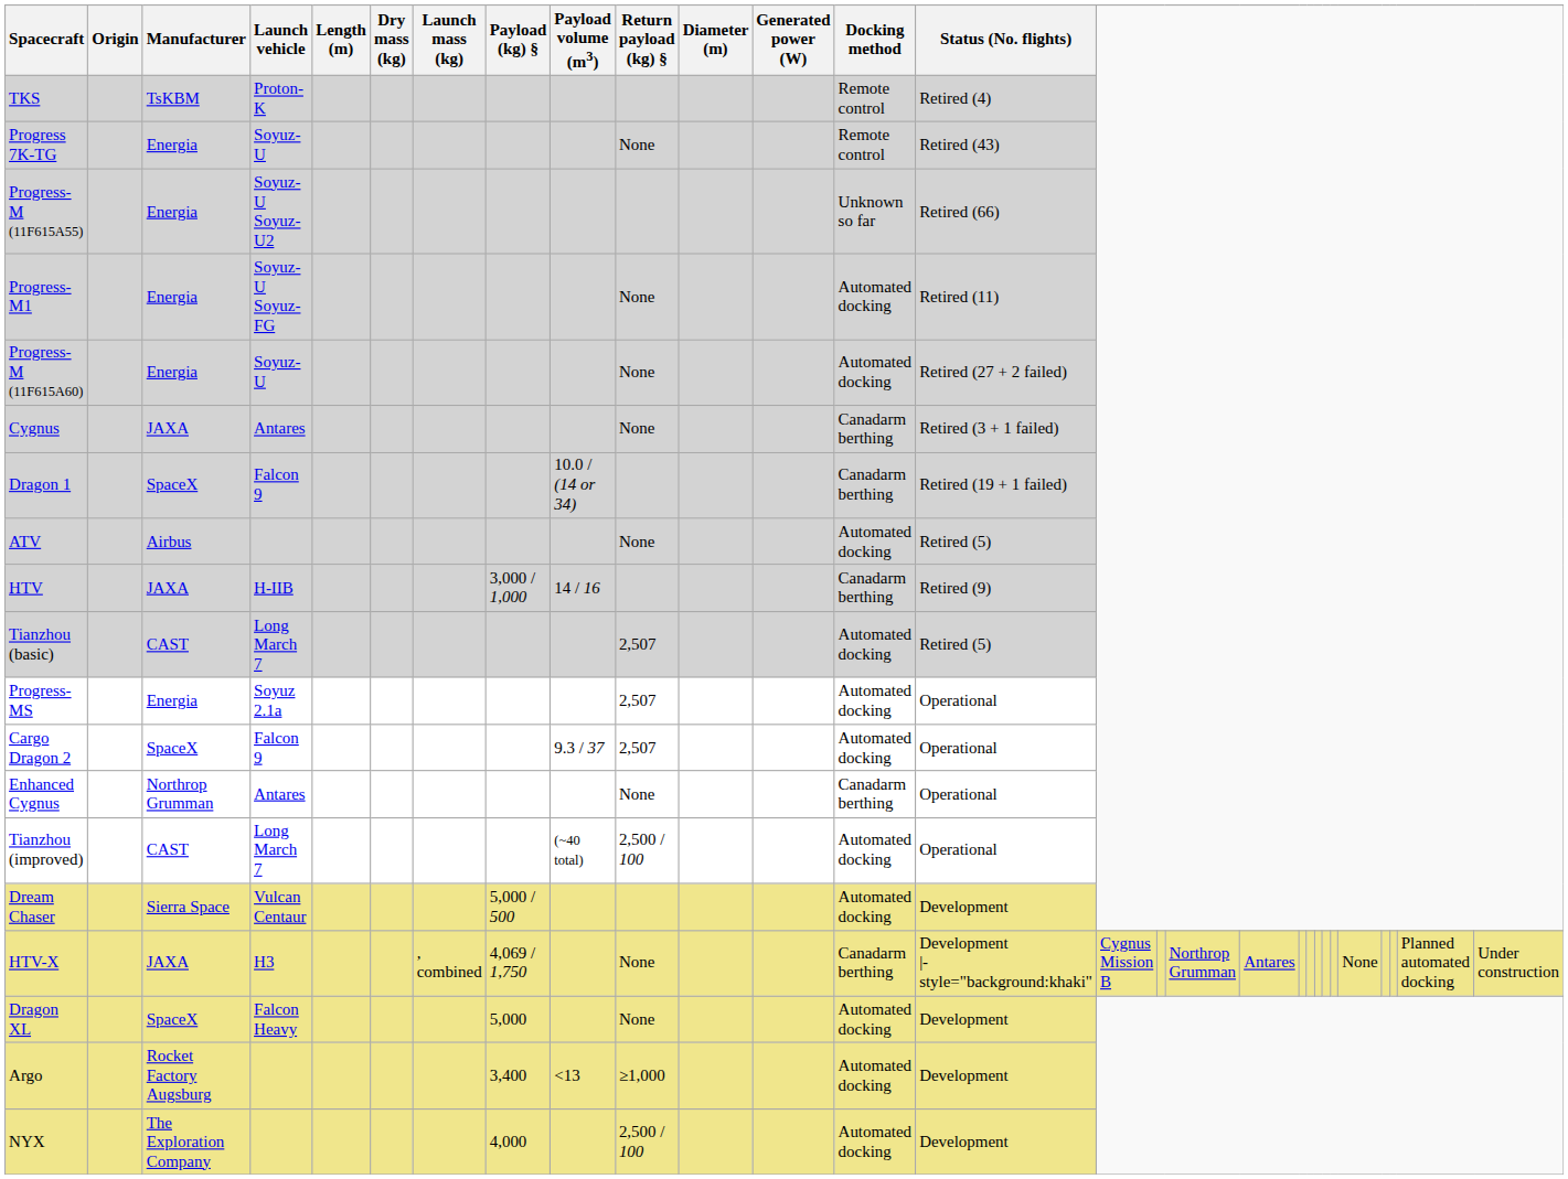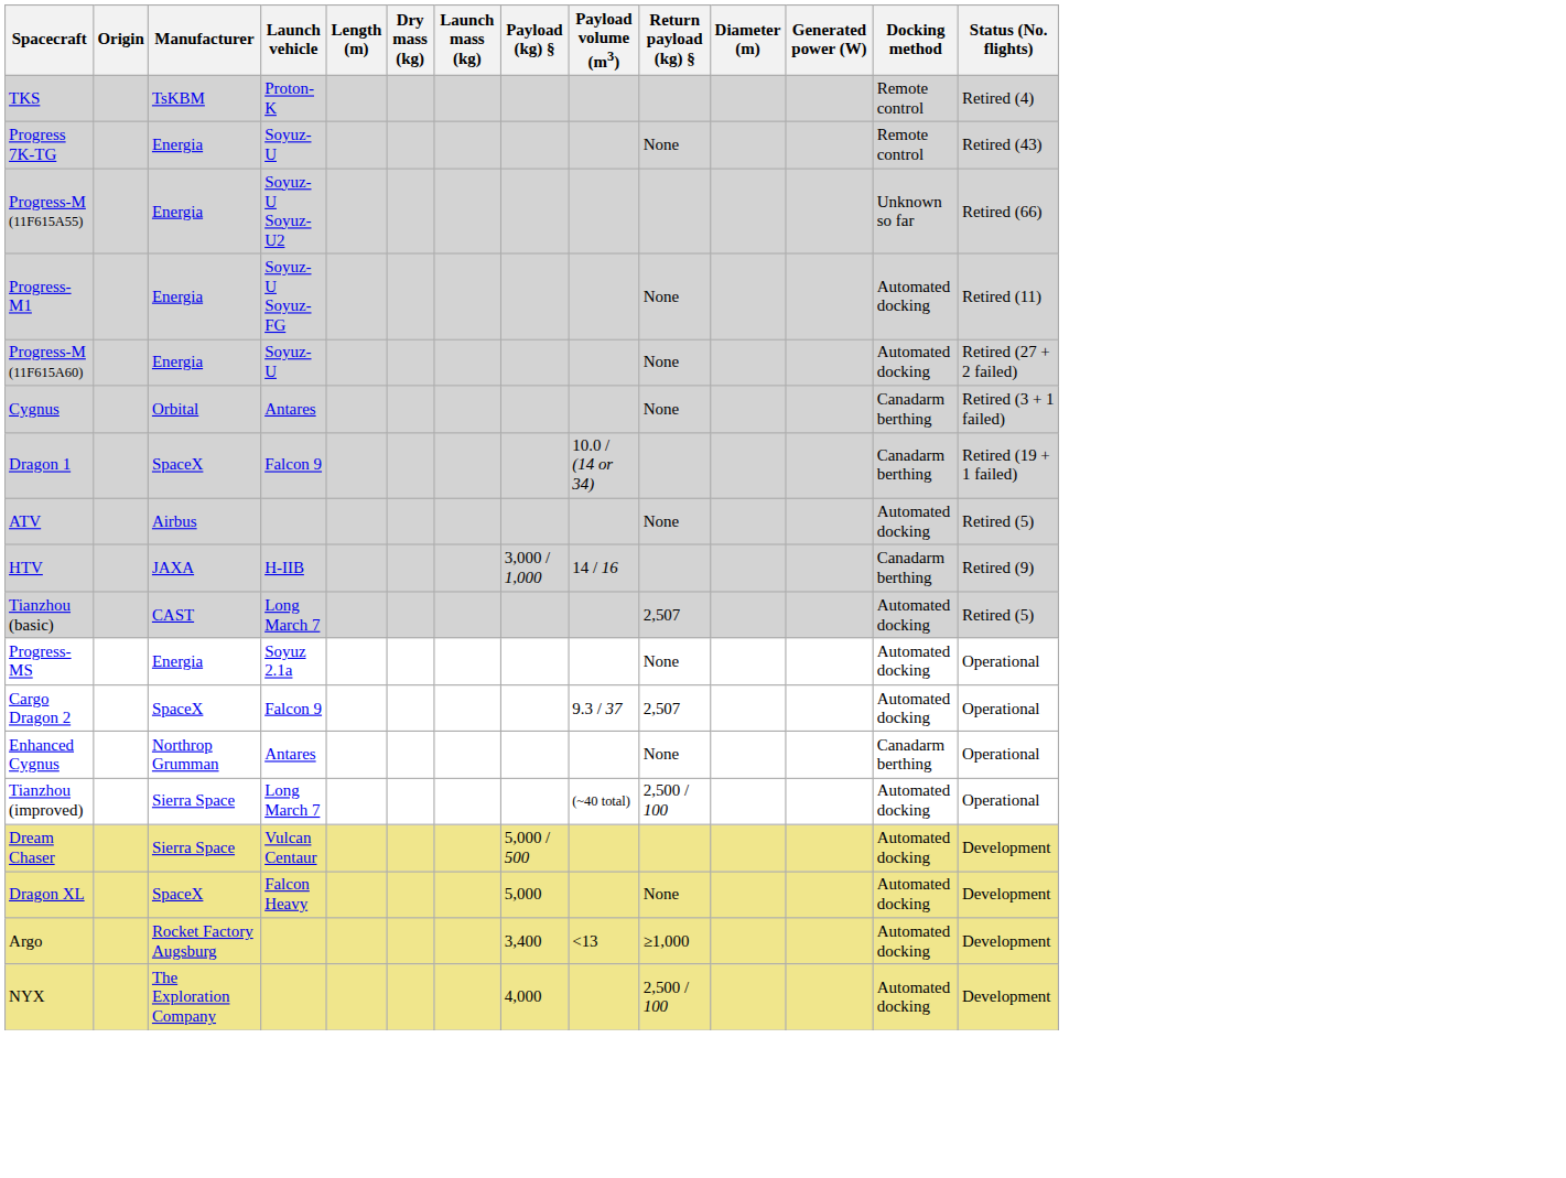Cygnus | Manufacturer: JAXA -> Orbital
Progress-MS | Return payload (kg) §: 2,507 -> None
Tianzhou (improved) | Manufacturer: CAST -> Sierra Space
- row: HTV-X | JAXA | H3 | , combined | 4,069 / 1,750 | None | Canadarm berthing | Development |- style="background:khaki" | Cygnus Mission B | Northrop Grumman | Antares | None | Planned automated docking | Under construction
